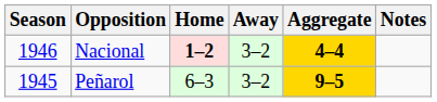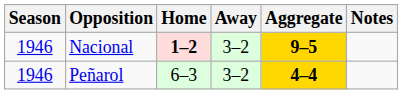Nacional | Aggregate: 4–4 -> 9–5
Peñarol | Season: 1945 -> 1946
Peñarol | Aggregate: 9–5 -> 4–4
